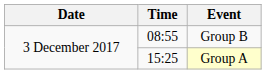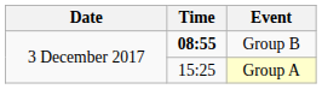Group B | Time: normal -> bold
